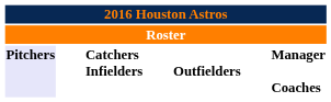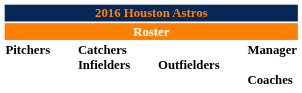Pitchers | column 1: lavender background -> no background
